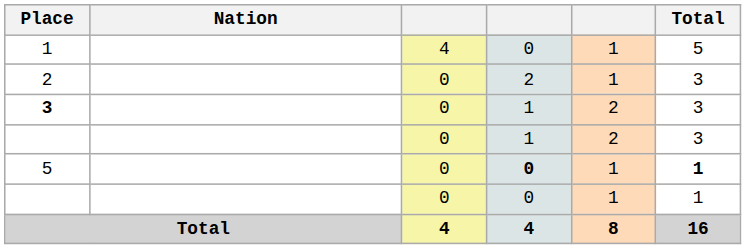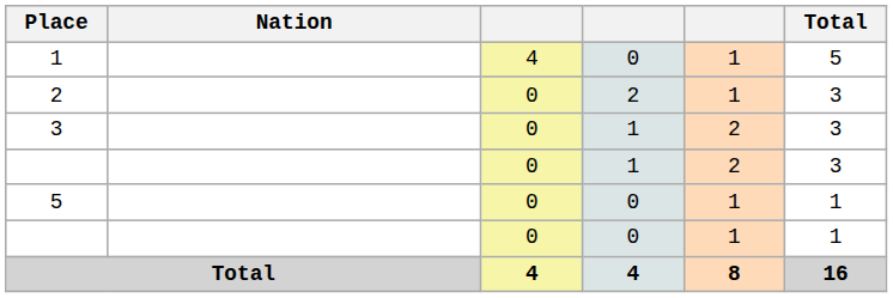row 4 | Place: bold -> normal
row 6 | column 4: bold -> normal
row 6 | Total: bold -> normal
